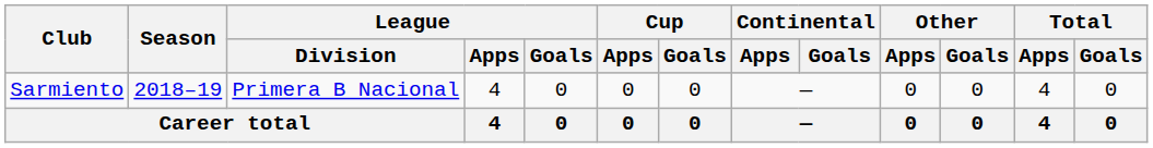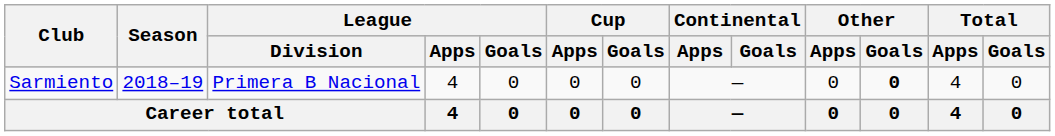Sarmiento | Other / Goals: normal -> bold
